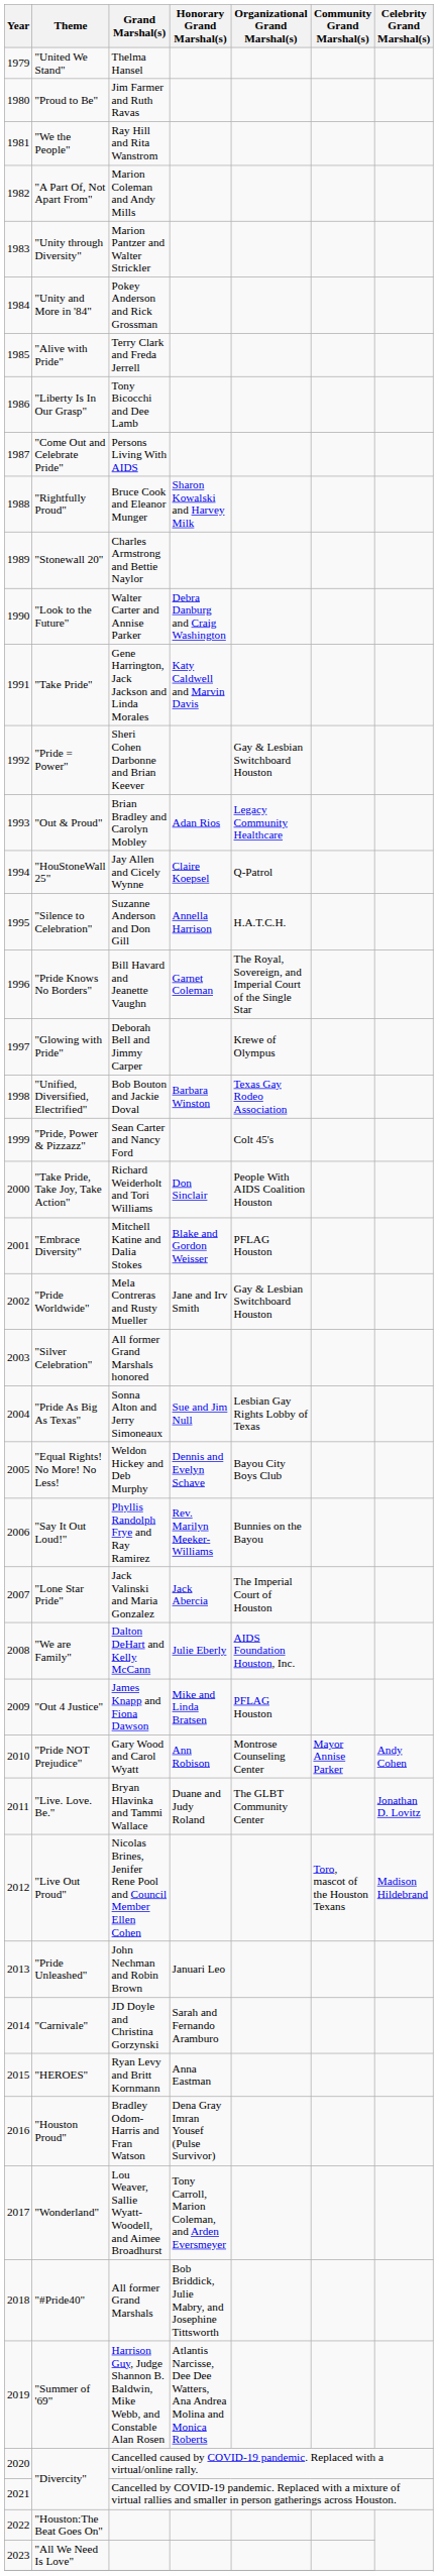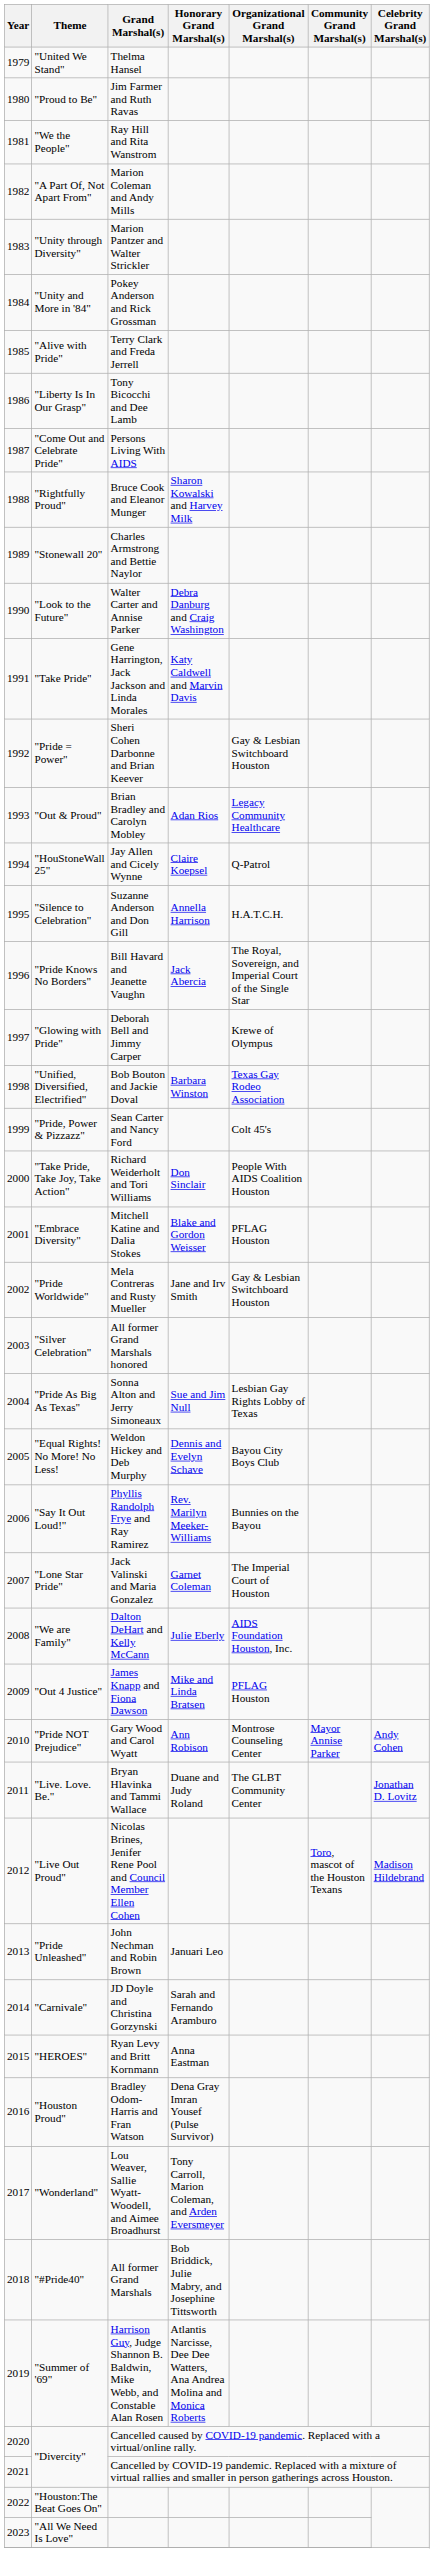"Pride Knows No Borders" | Honorary Grand Marshal(s): Garnet Coleman -> Jack Abercia
"Lone Star Pride" | Honorary Grand Marshal(s): Jack Abercia -> Garnet Coleman
